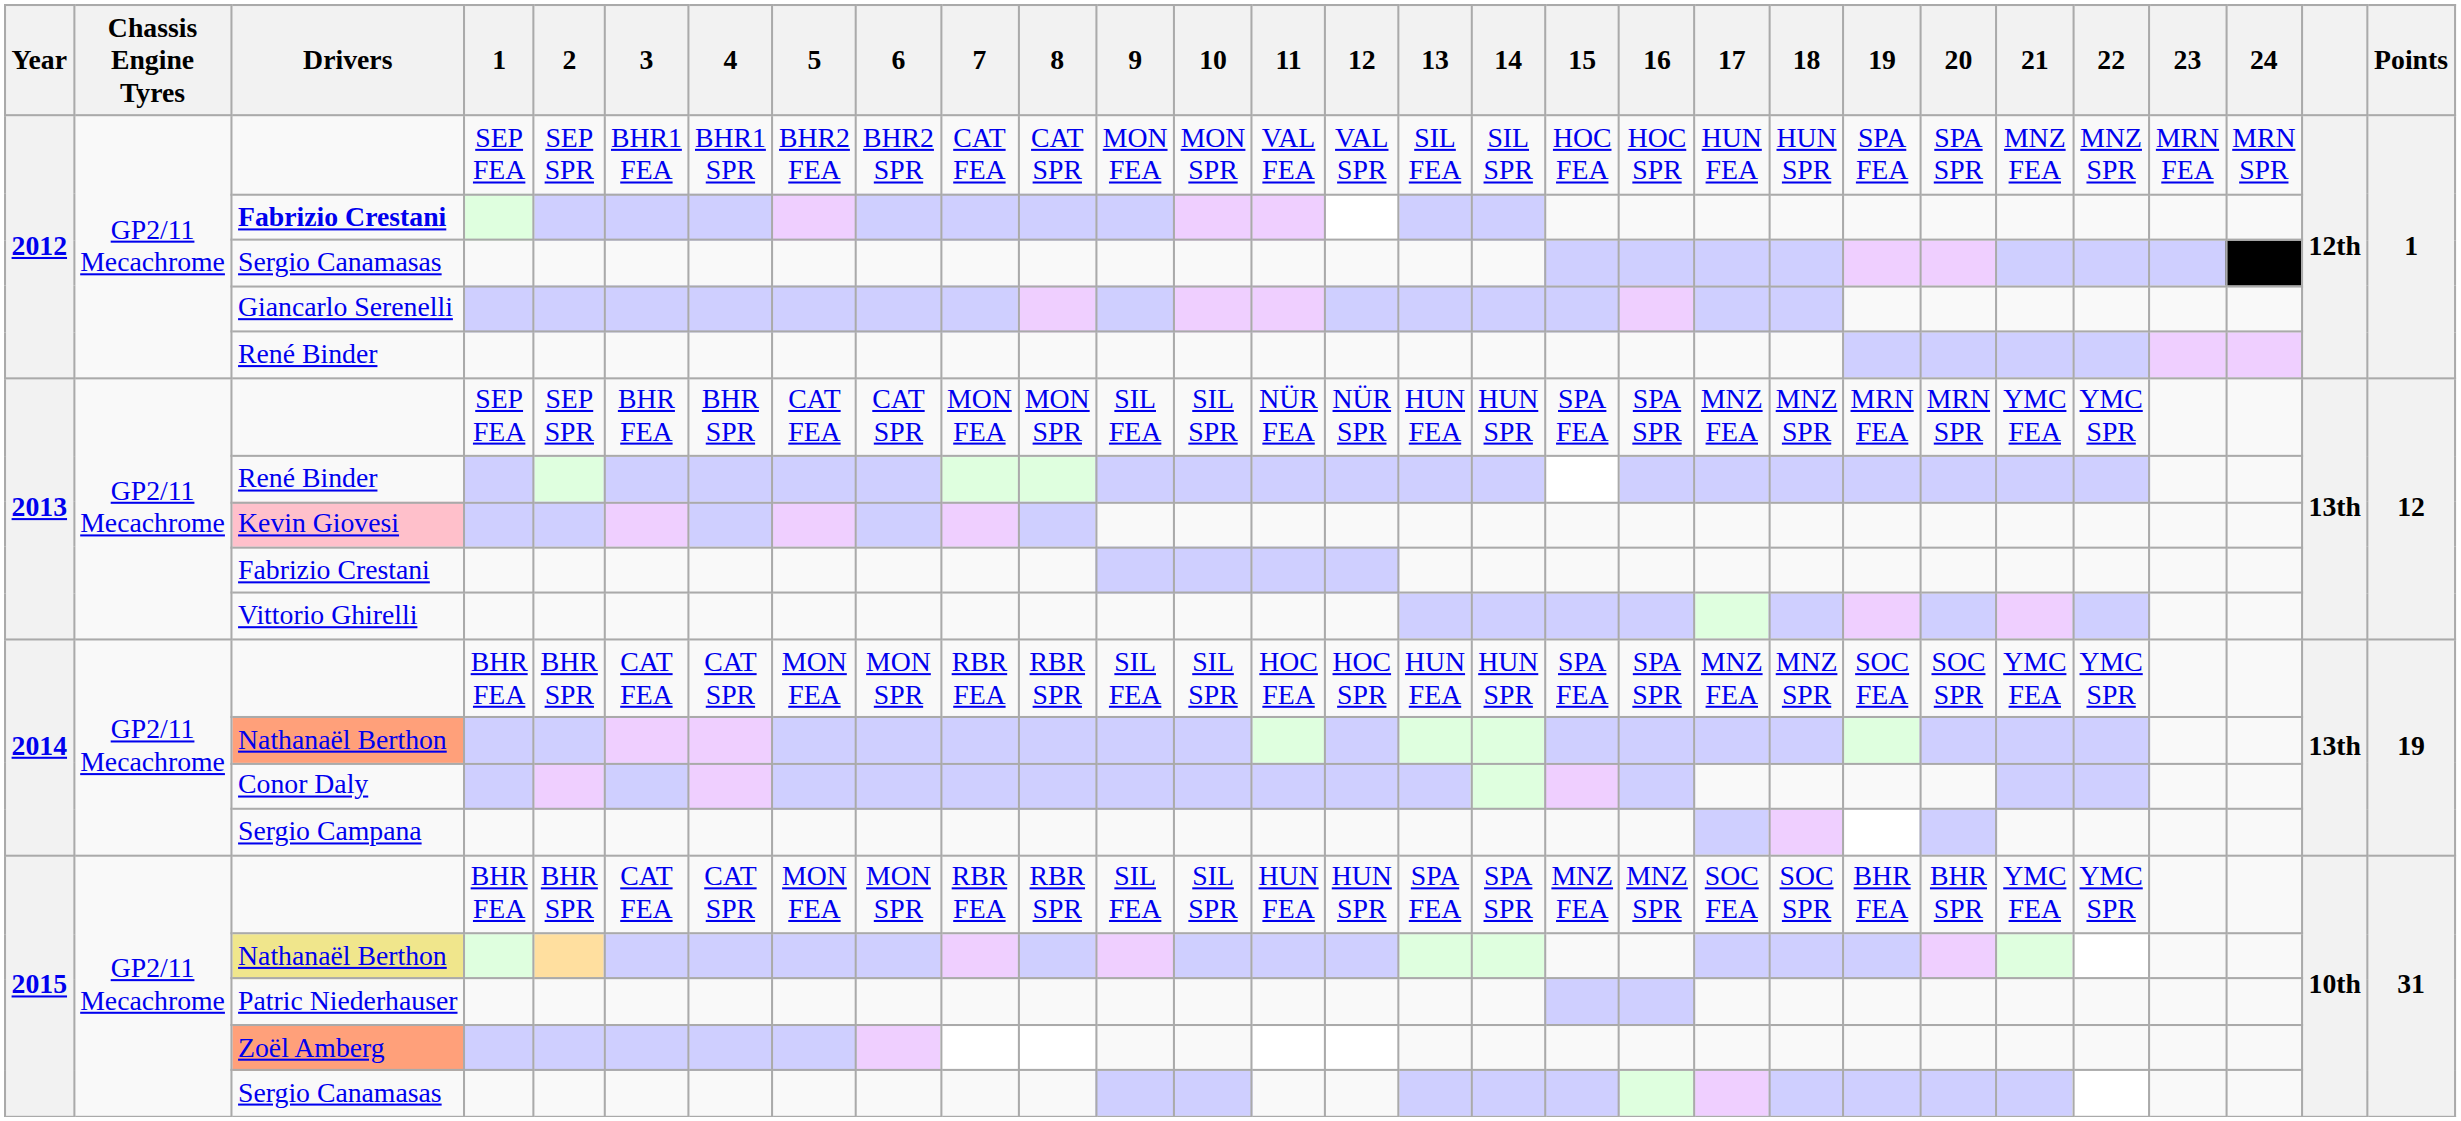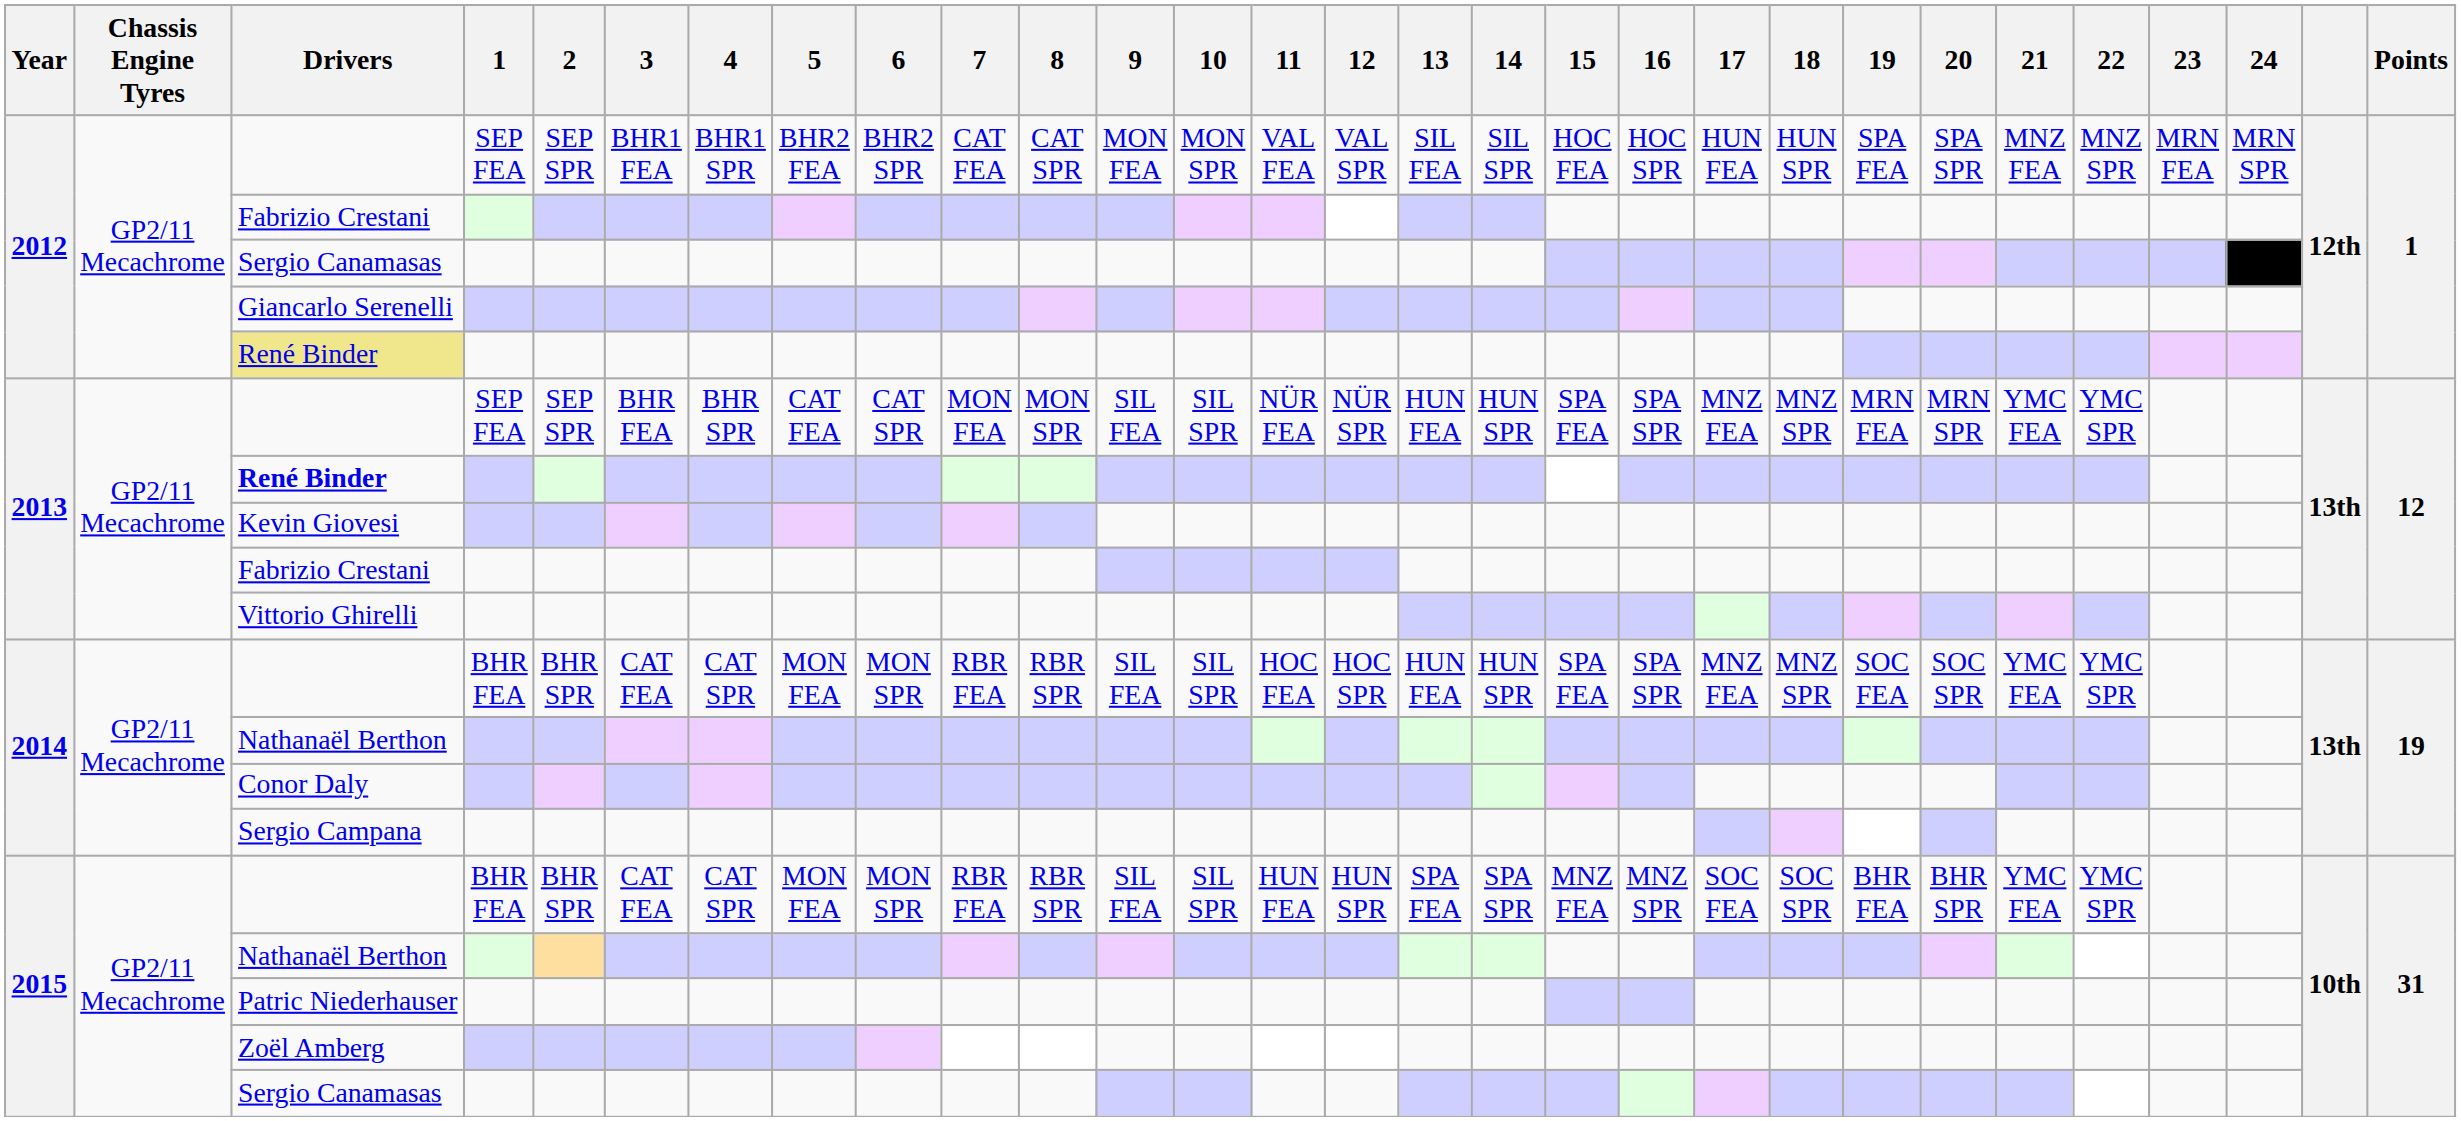2012 / Fabrizio Crestani | Drivers: bold -> normal
2012 / René Binder | Drivers: no background -> khaki background
2013 / René Binder | Drivers: normal -> bold
Kevin Giovesi | Drivers: pink background -> no background
2014 / Nathanaël Berthon | Drivers: lightsalmon background -> no background
2015 / Nathanaël Berthon | Drivers: khaki background -> no background
Zoël Amberg | Drivers: lightsalmon background -> no background
